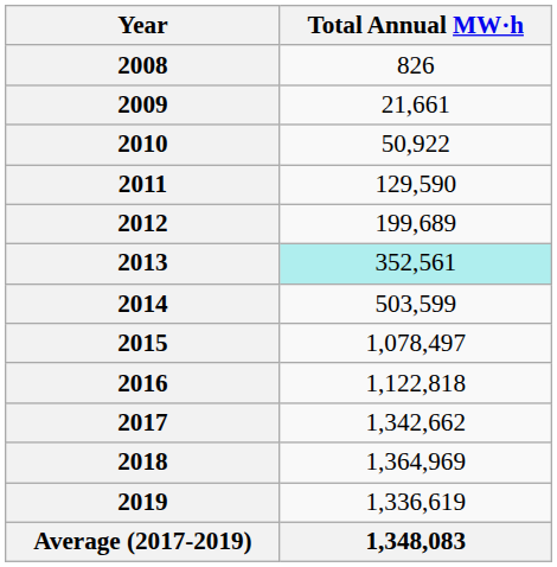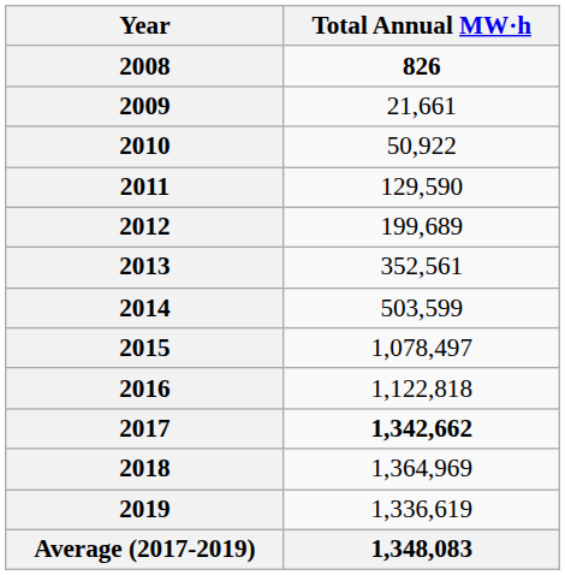2008 | Total Annual MW·h: normal -> bold
2013 | Total Annual MW·h: paleturquoise background -> no background
2017 | Total Annual MW·h: normal -> bold
